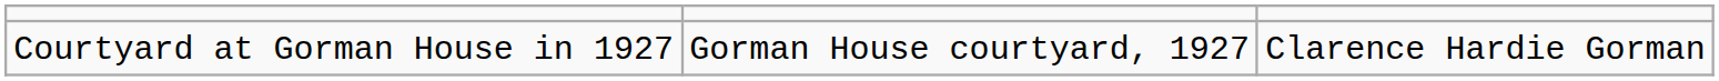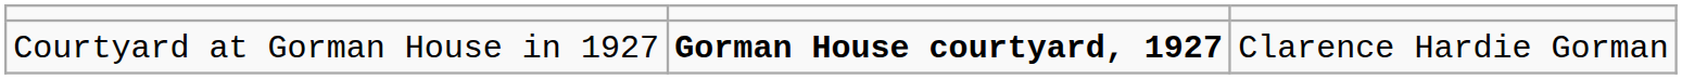Courtyard at Gorman House in 1927 | column 2: normal -> bold
